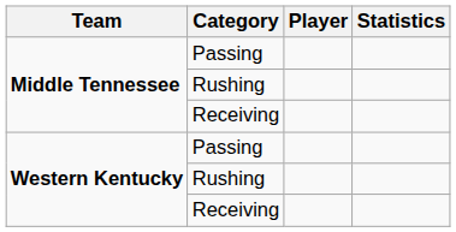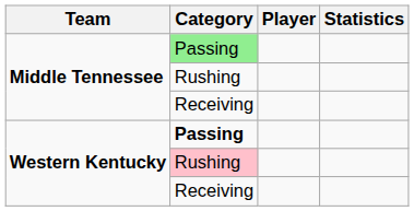Middle Tennessee / Passing | Category: no background -> lightgreen background
Western Kentucky / Passing | Category: normal -> bold
Western Kentucky / Rushing | Category: no background -> pink background
